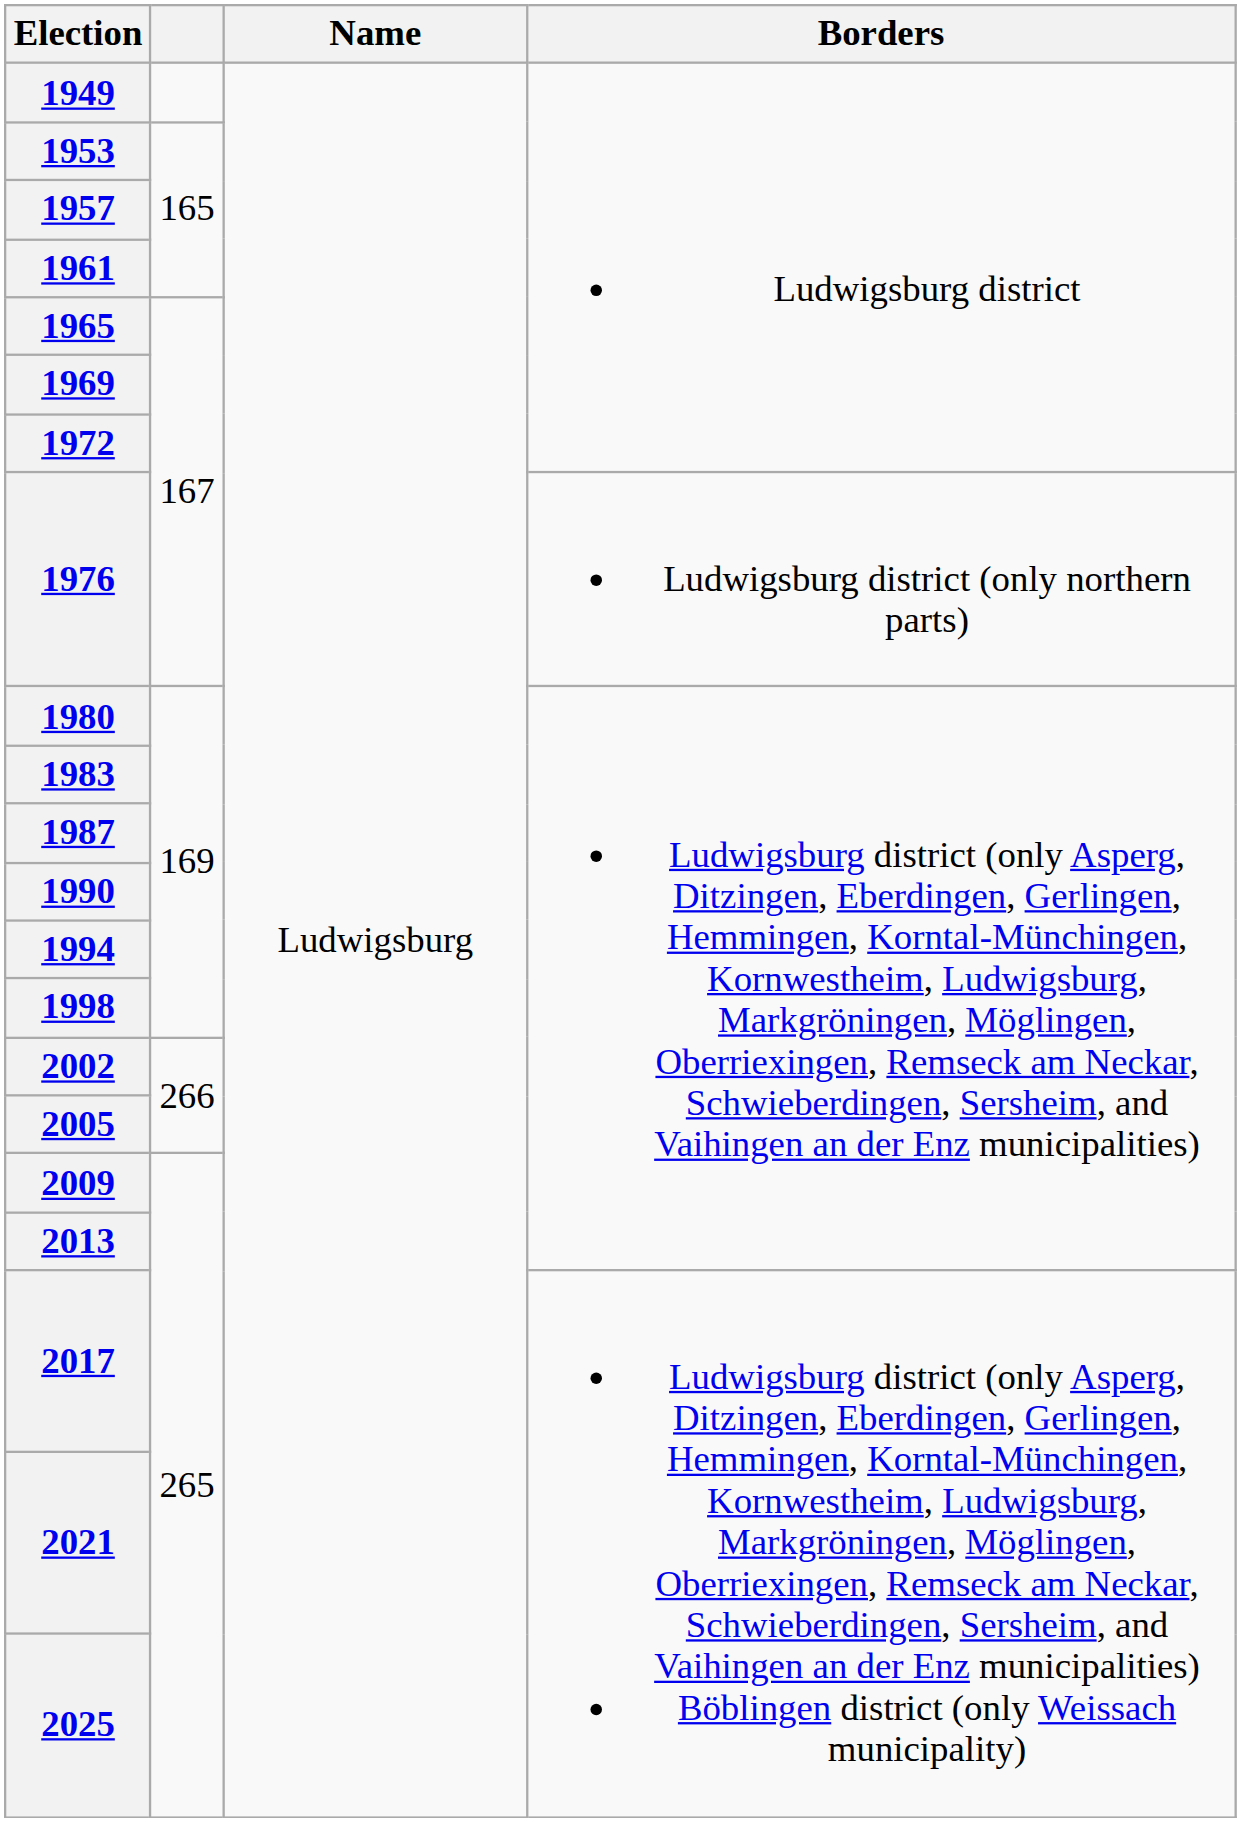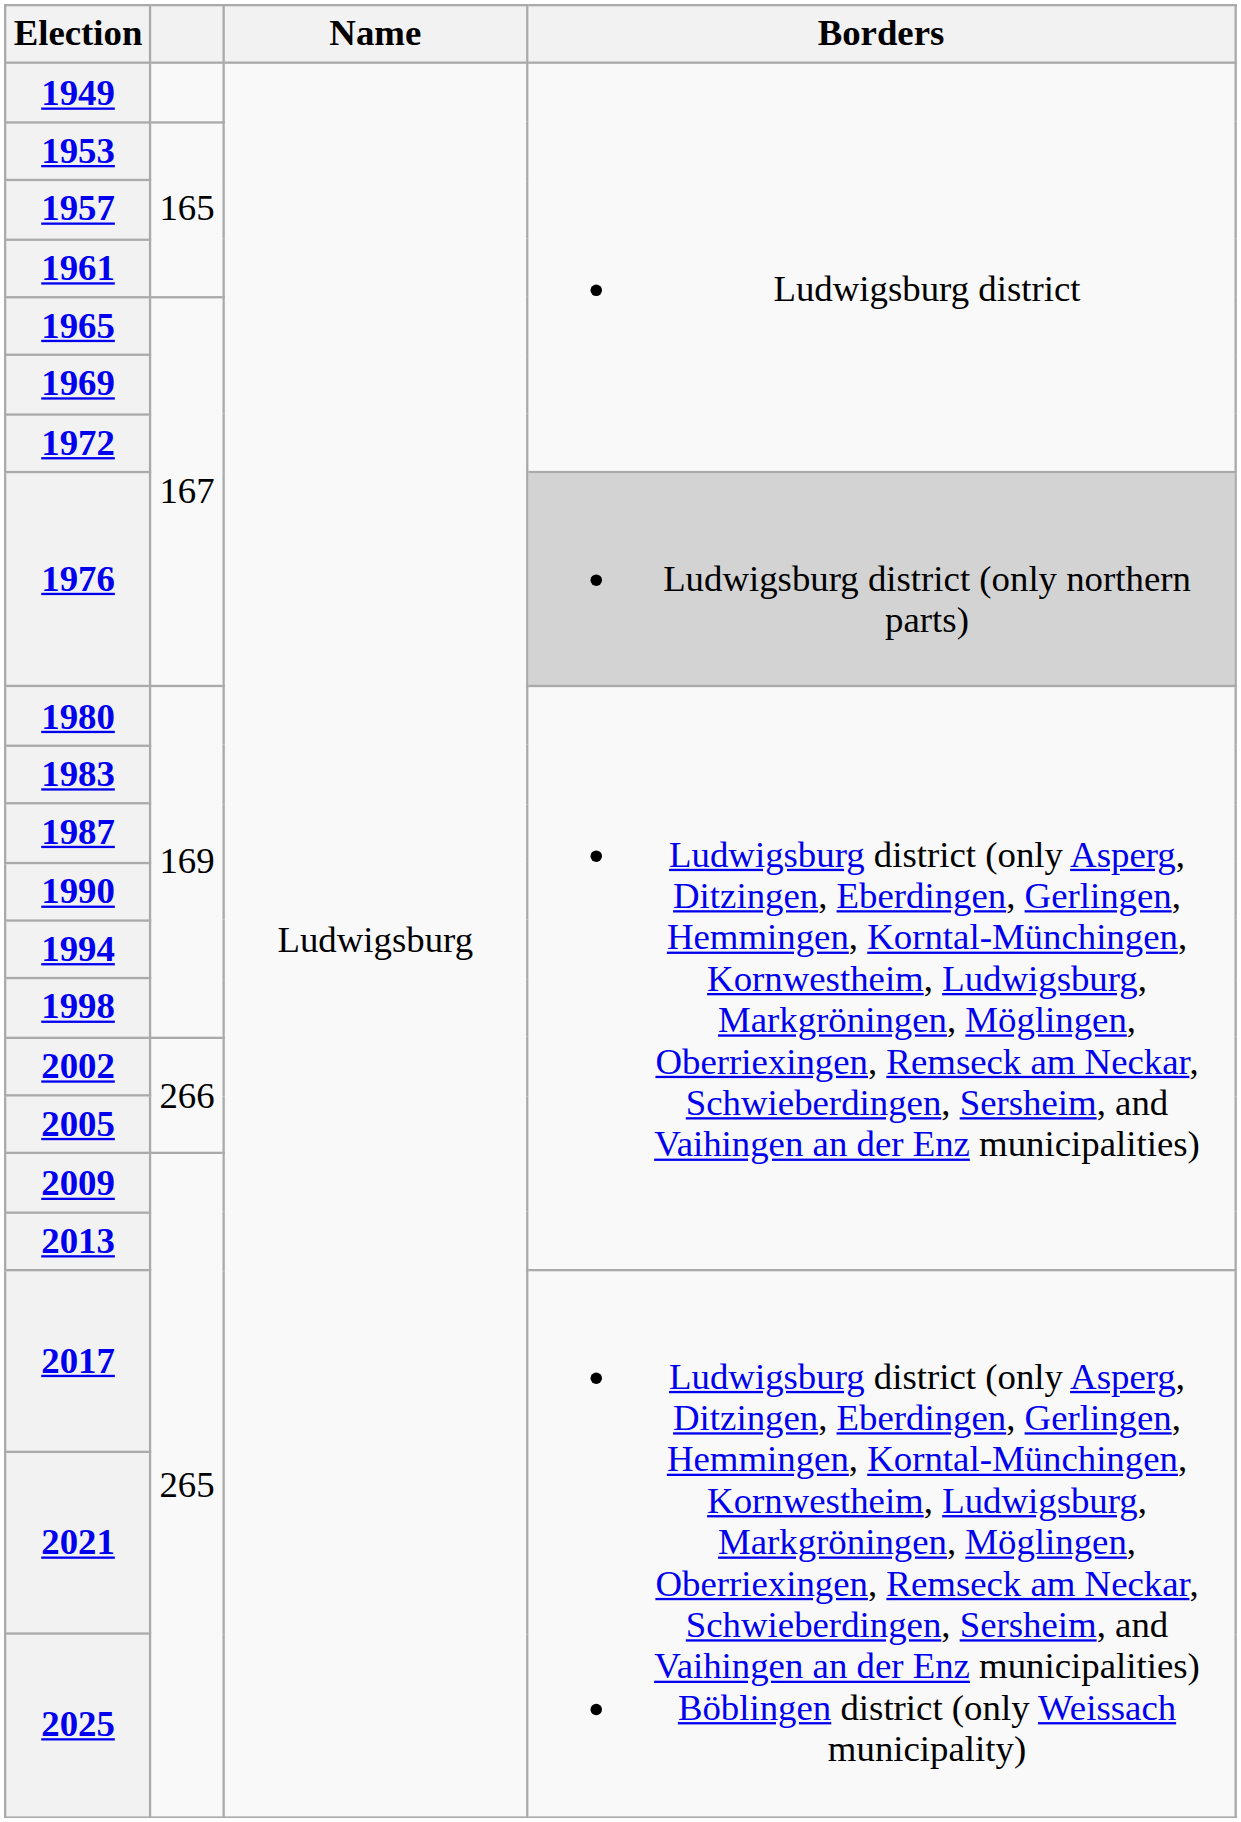1976 | Borders: no background -> lightgrey background
